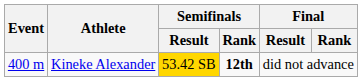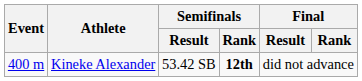Kineke Alexander | Semifinals / Result: gold background -> no background
